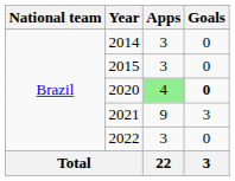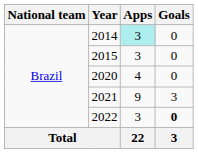2014 | Apps: no background -> paleturquoise background
2020 | Apps: lightgreen background -> no background
2020 | Goals: bold -> normal
2022 | Goals: normal -> bold
